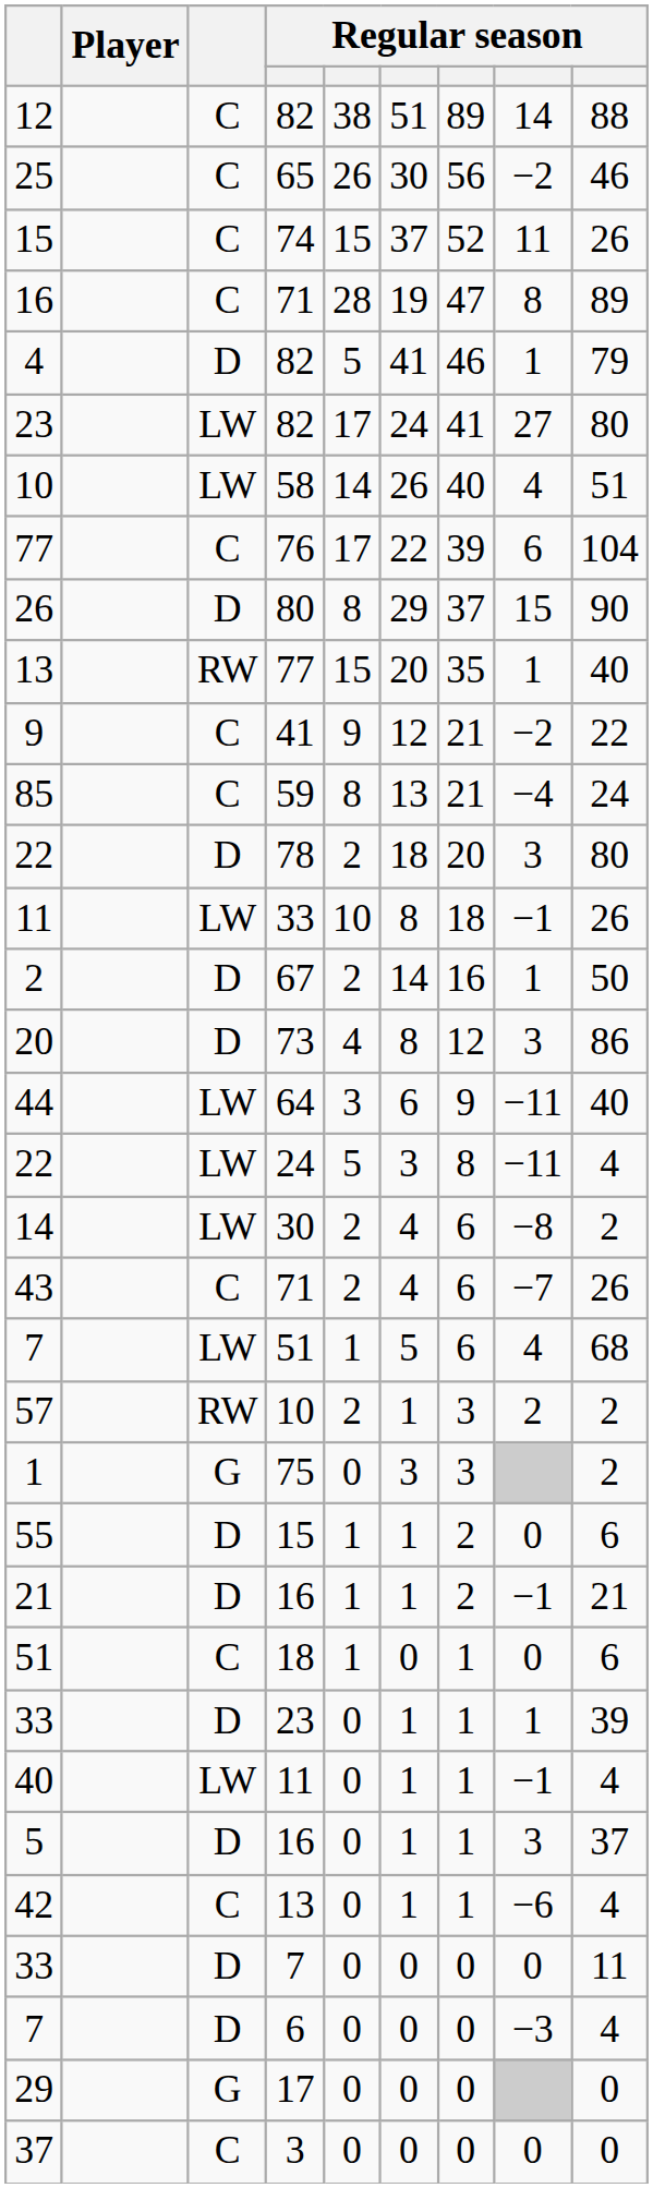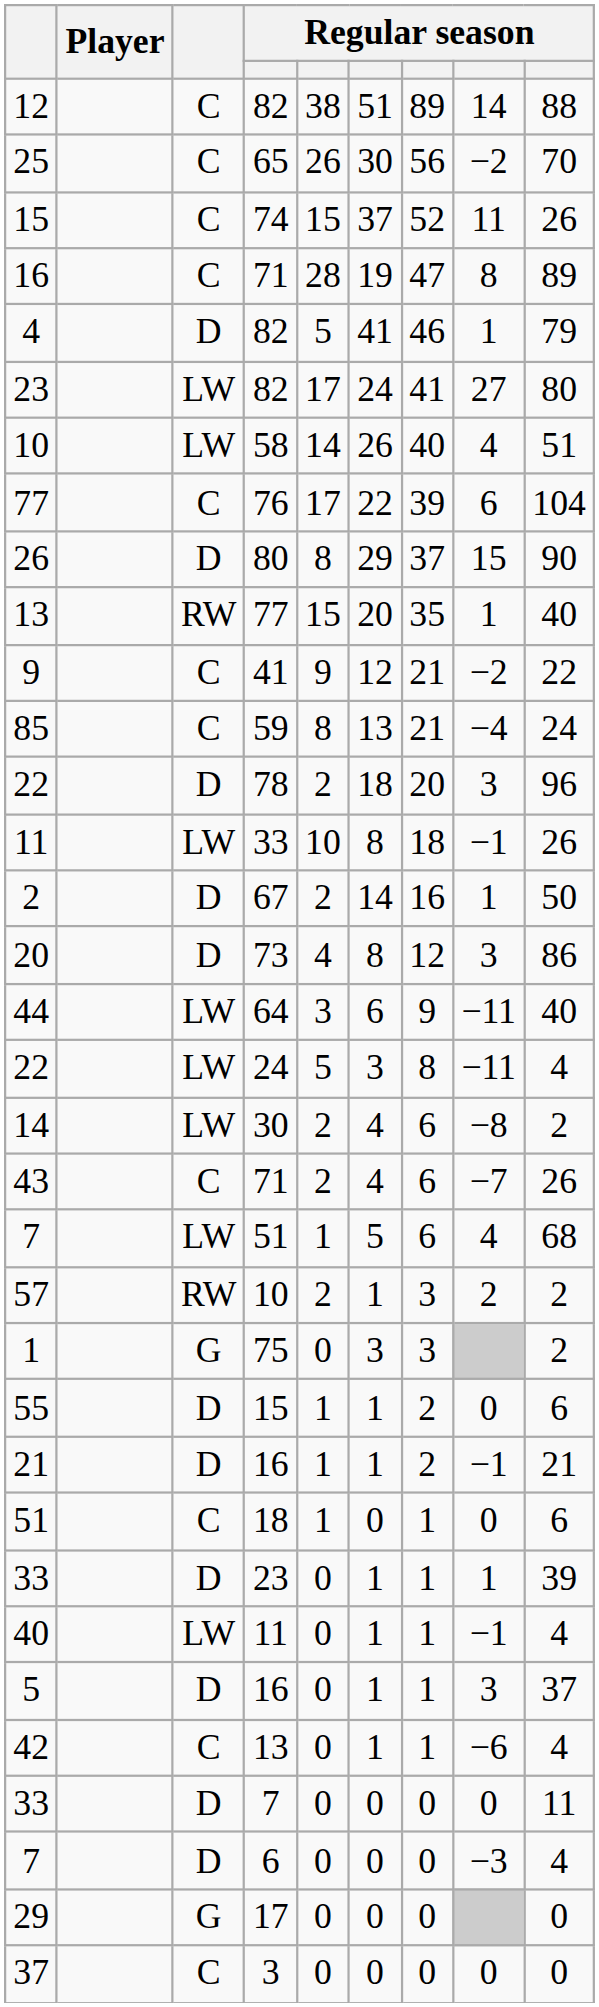25 | column 9: 46 -> 70
22 / 78 | column 9: 80 -> 96
